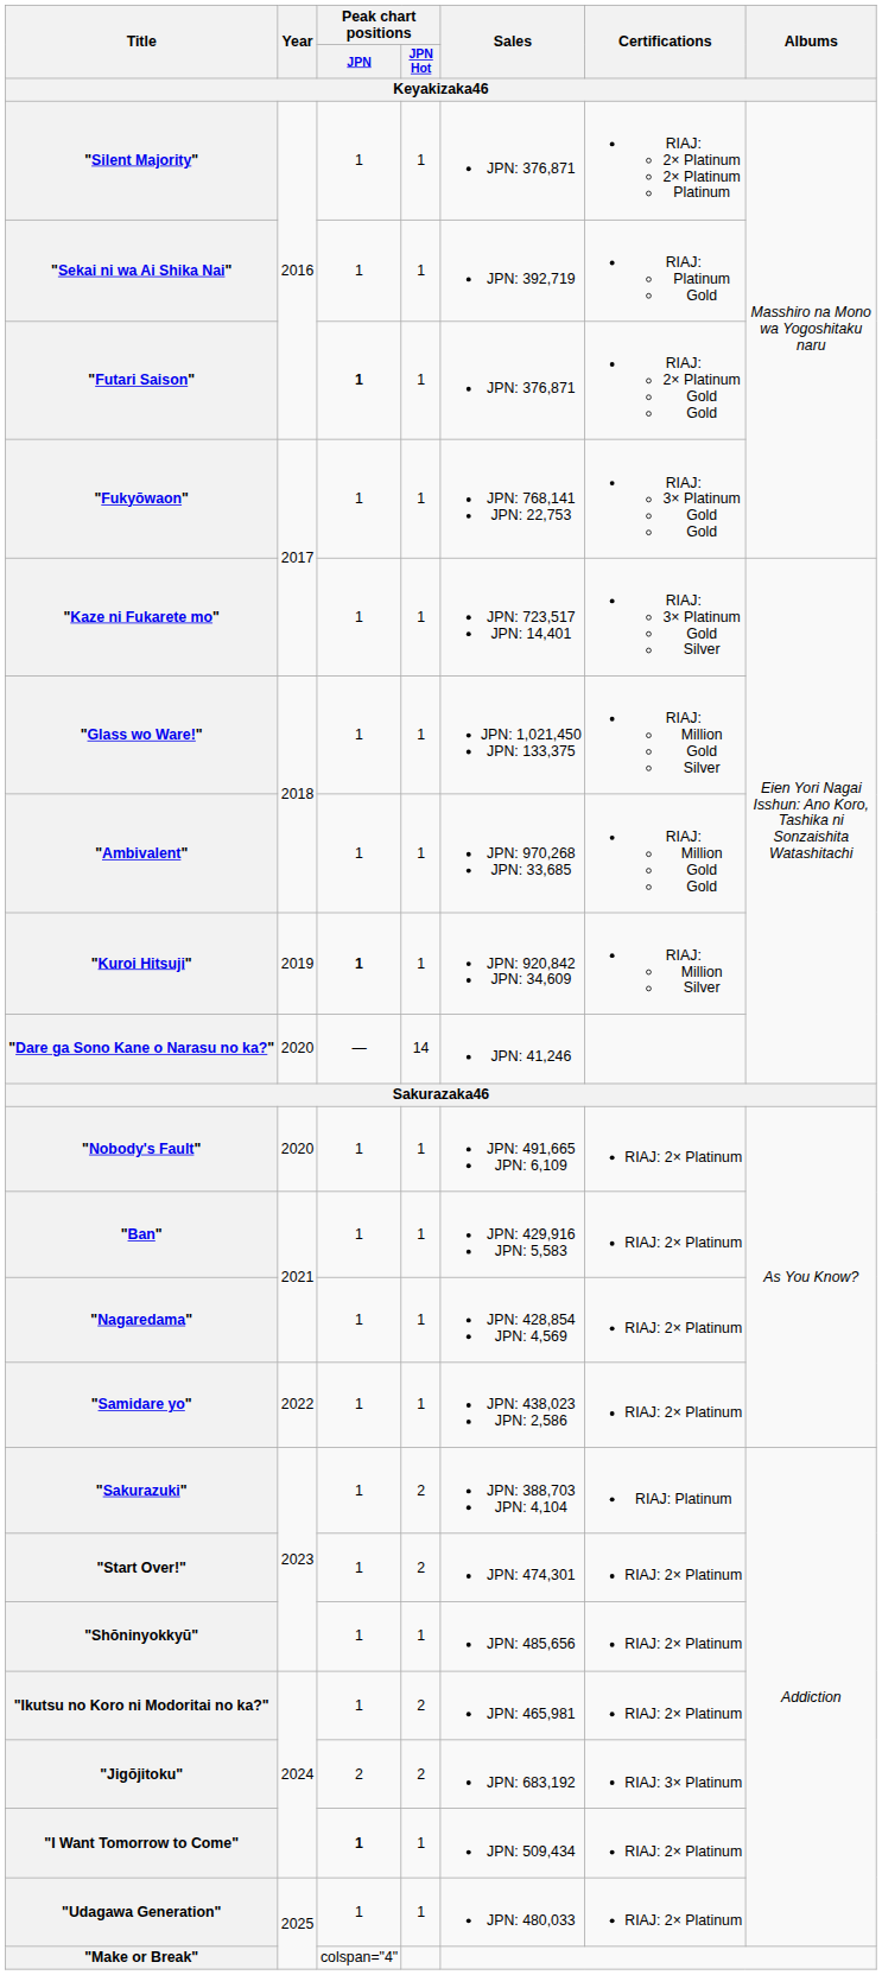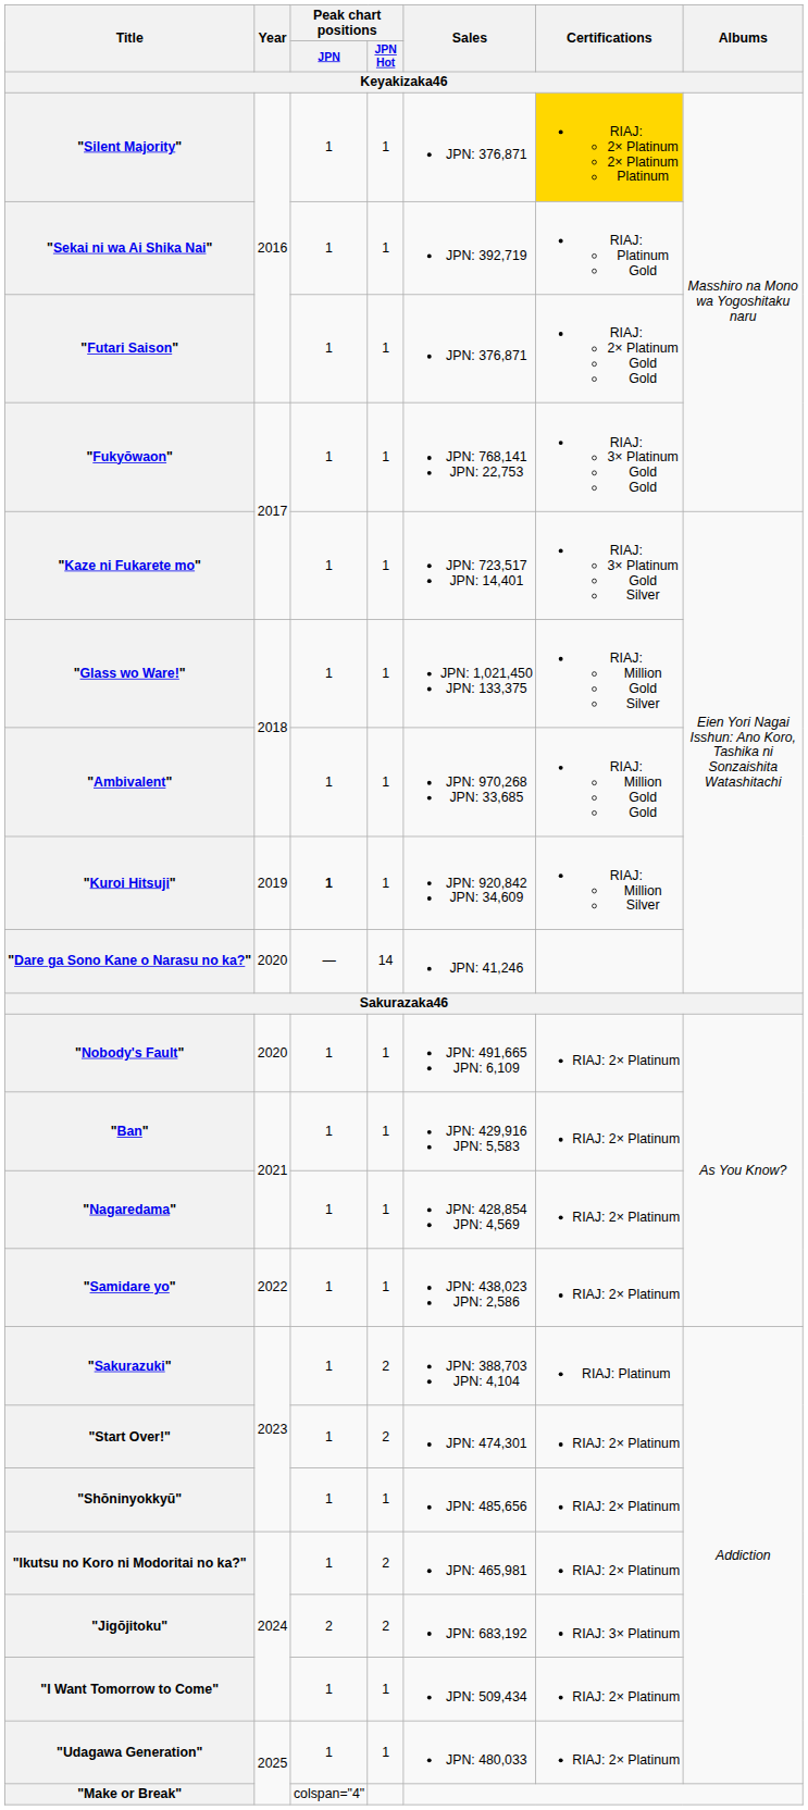"Silent Majority" | Certifications / Keyakizaka46: no background -> gold background
"Futari Saison" | Peak chart positions / JPN / Keyakizaka46: bold -> normal
"I Want Tomorrow to Come" | Peak chart positions / JPN / Keyakizaka46: bold -> normal
